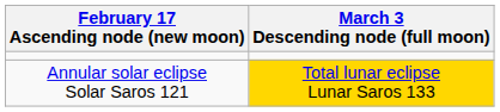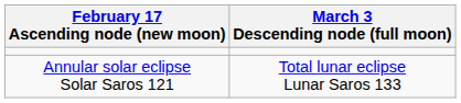row 3 | March 3 Descending node (full moon): gold background -> no background
